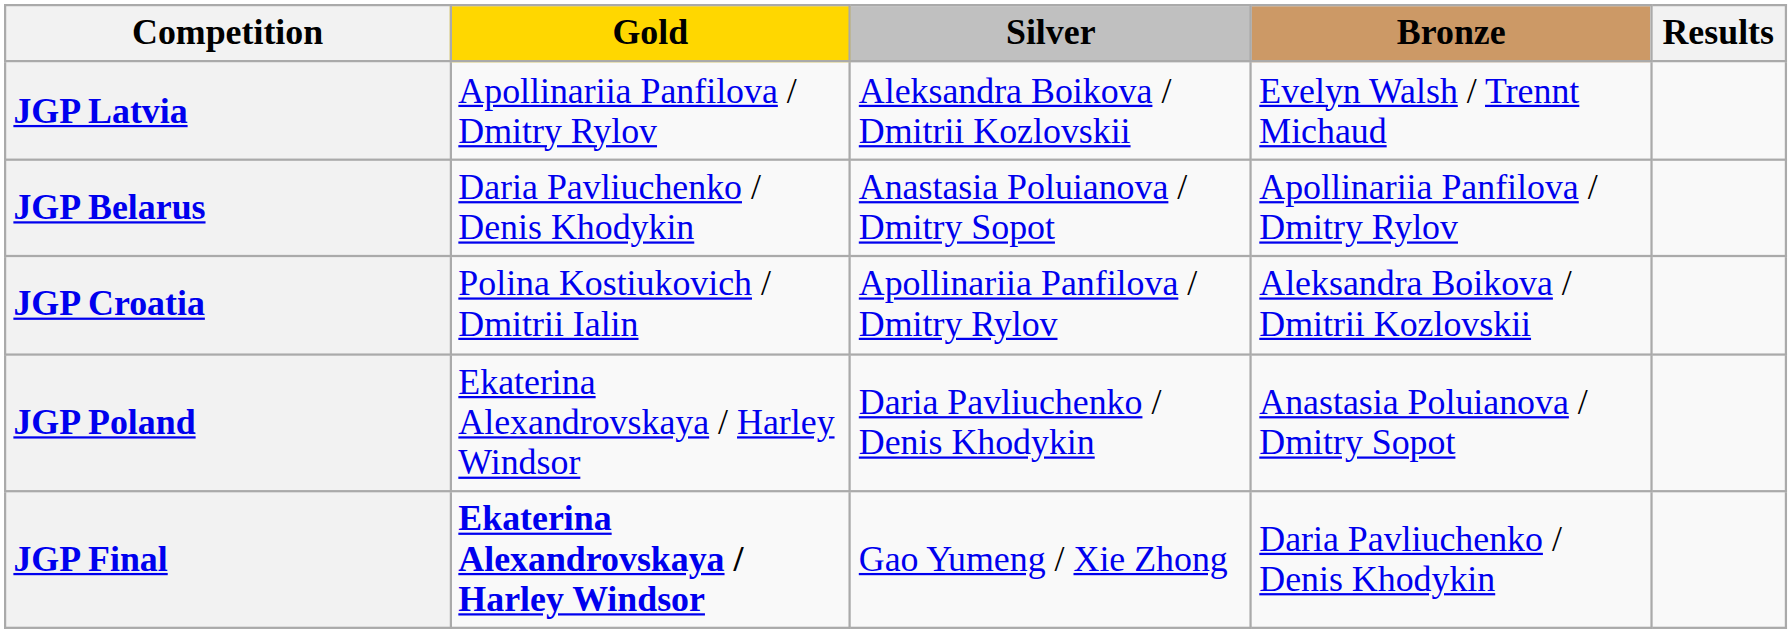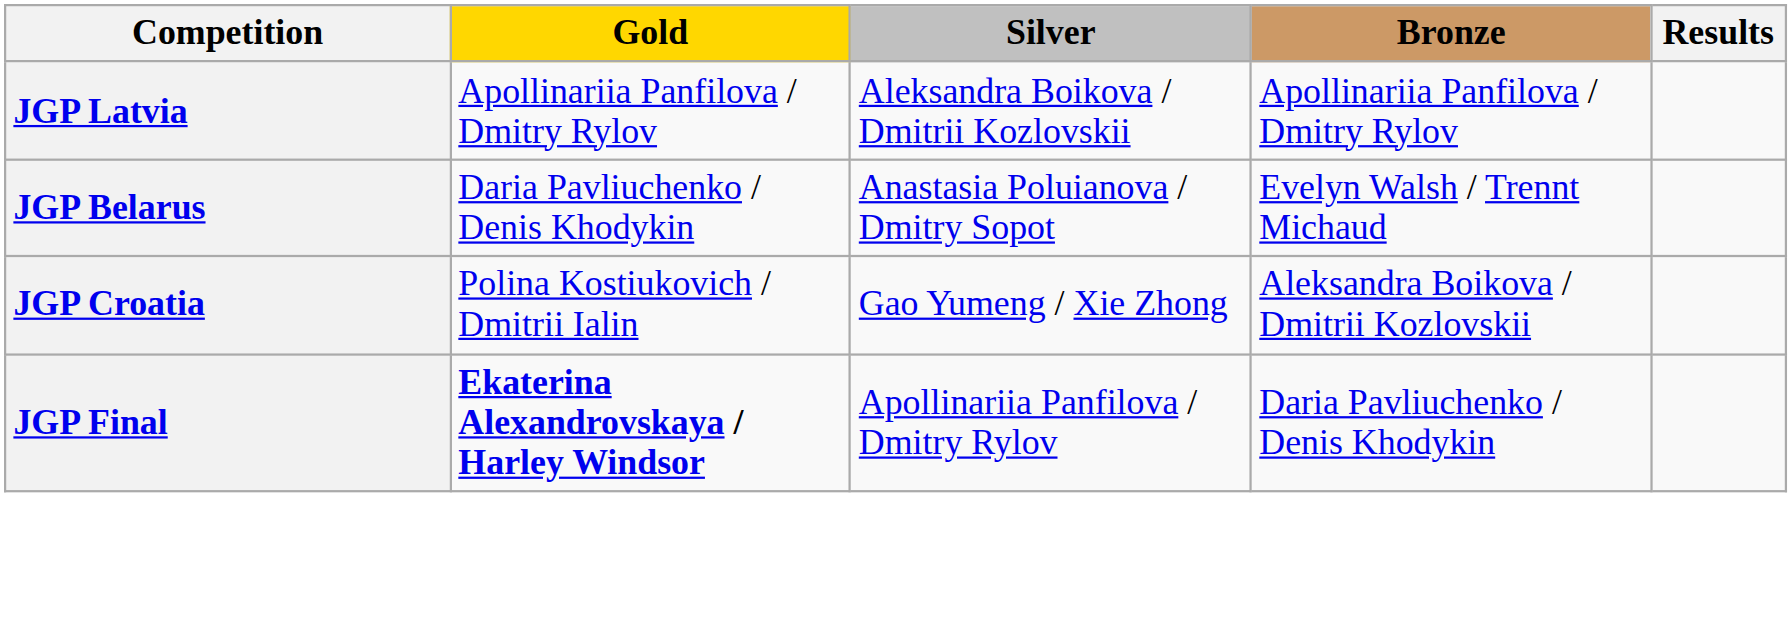JGP Latvia | Bronze: Evelyn Walsh / Trennt Michaud -> Apollinariia Panfilova / Dmitry Rylov
JGP Belarus | Bronze: Apollinariia Panfilova / Dmitry Rylov -> Evelyn Walsh / Trennt Michaud
JGP Croatia | Silver: Apollinariia Panfilova / Dmitry Rylov -> Gao Yumeng / Xie Zhong
- row: JGP Poland | Ekaterina Alexandrovskaya / Harley Windsor | Daria Pavliuchenko / Denis Khodykin | Anastasia Poluianova / Dmitry Sopot
JGP Final | Silver: Gao Yumeng / Xie Zhong -> Apollinariia Panfilova / Dmitry Rylov
